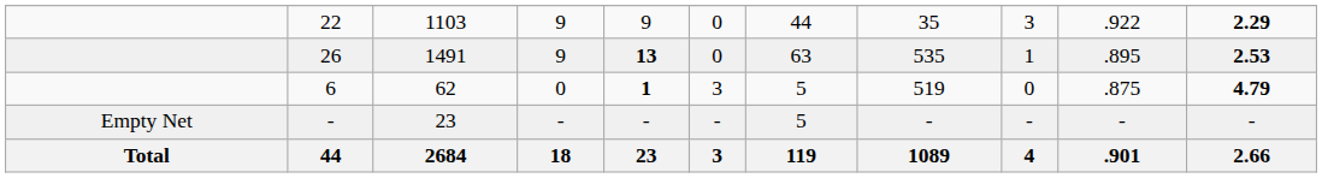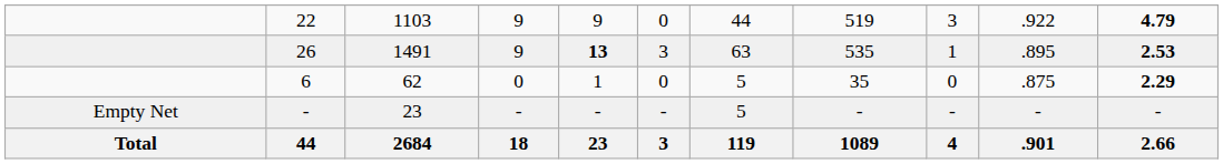22 | column 8: 35 -> 519
22 | column 11: 2.29 -> 4.79
26 | column 6: 0 -> 3
6 | column 5: bold -> normal
6 | column 6: 3 -> 0
6 | column 8: 519 -> 35
6 | column 11: 4.79 -> 2.29
